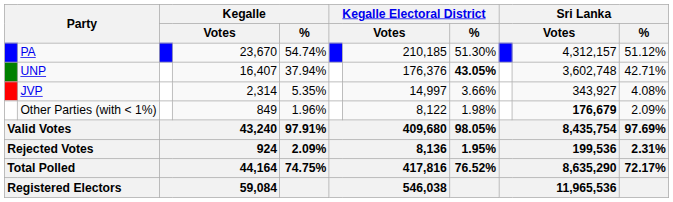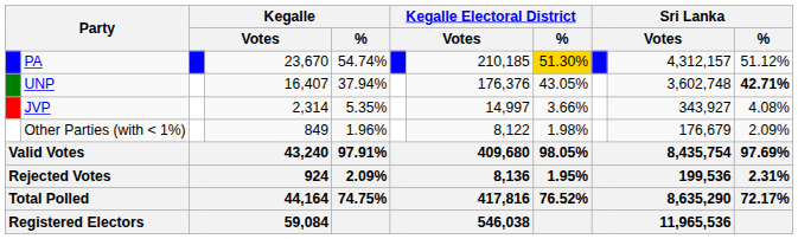PA | Kegalle Electoral District / %: no background -> gold background
UNP | Kegalle Electoral District / %: bold -> normal
UNP | Sri Lanka / %: normal -> bold
Other Parties (with < 1%) | column 10: bold -> normal
